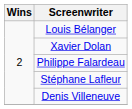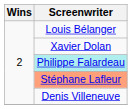Philippe Falardeau | Screenwriter: no background -> paleturquoise background
Stéphane Lafleur | Screenwriter: no background -> lightsalmon background
